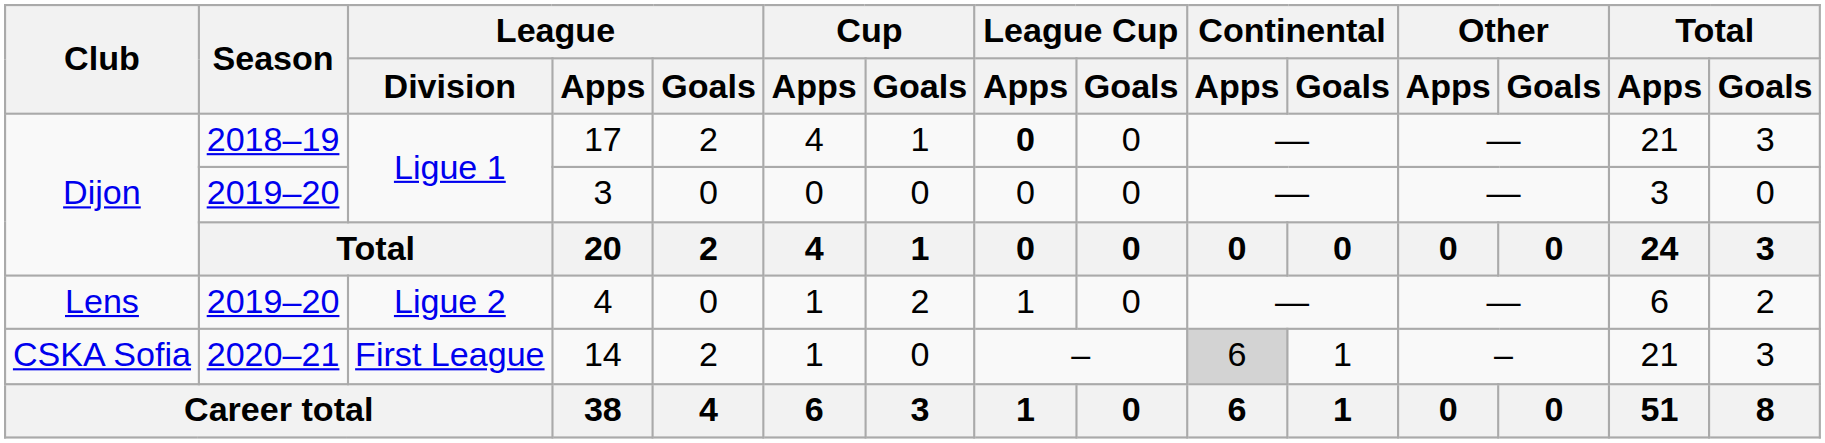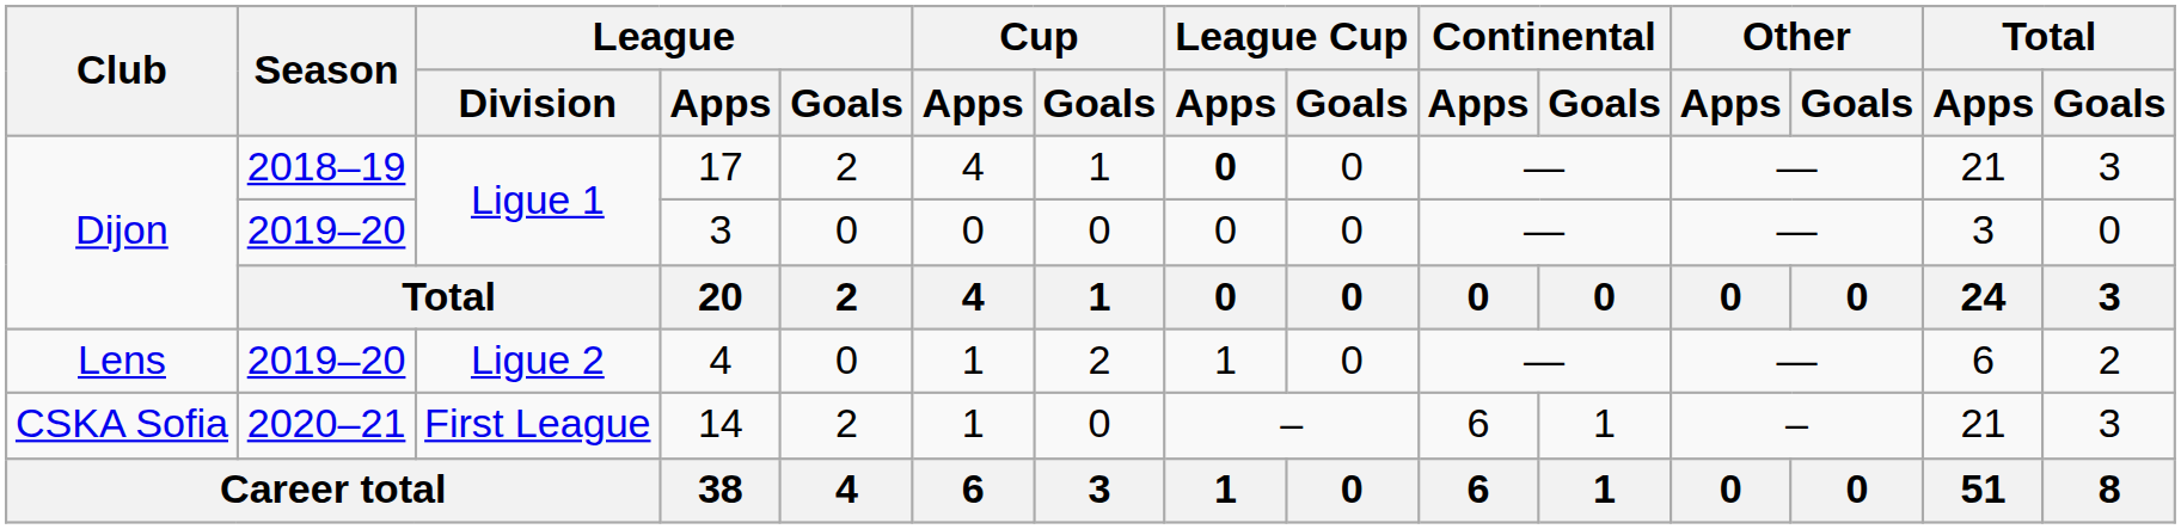14 | Continental / Apps: lightgrey background -> no background
